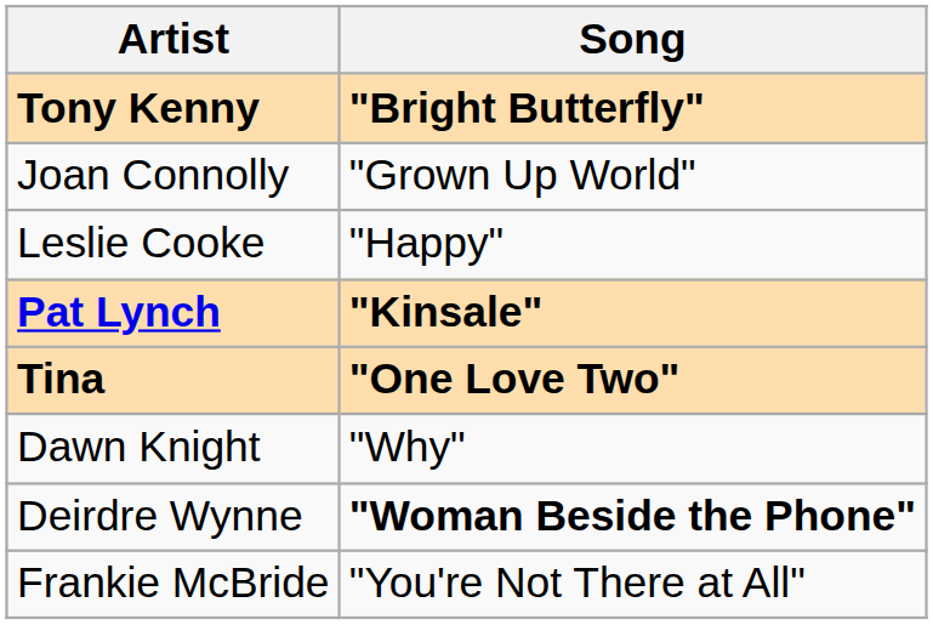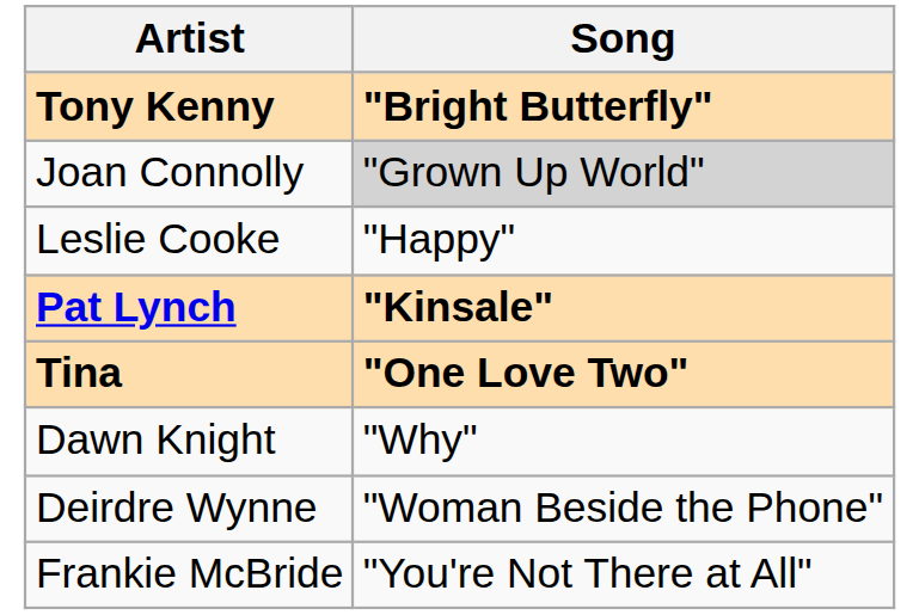Joan Connolly | Song: no background -> lightgrey background
Deirdre Wynne | Song: bold -> normal
